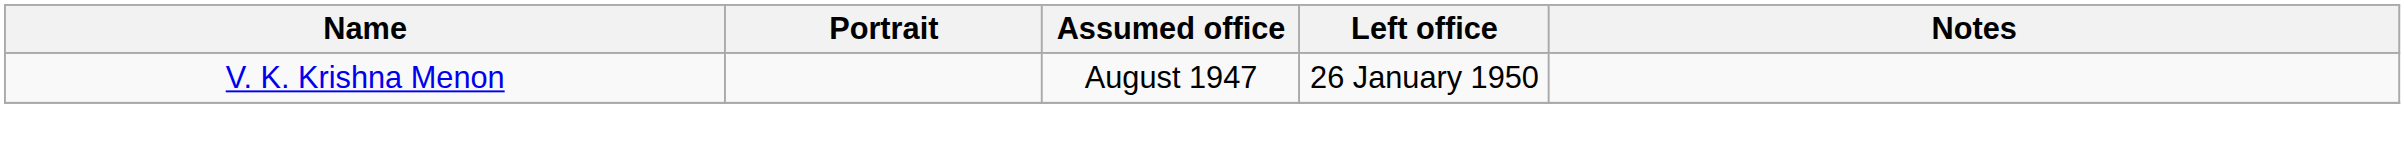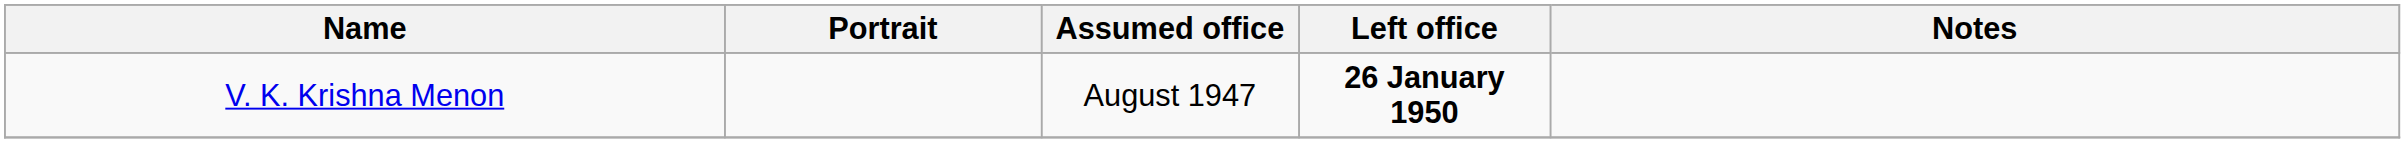V. K. Krishna Menon | Left office: normal -> bold
